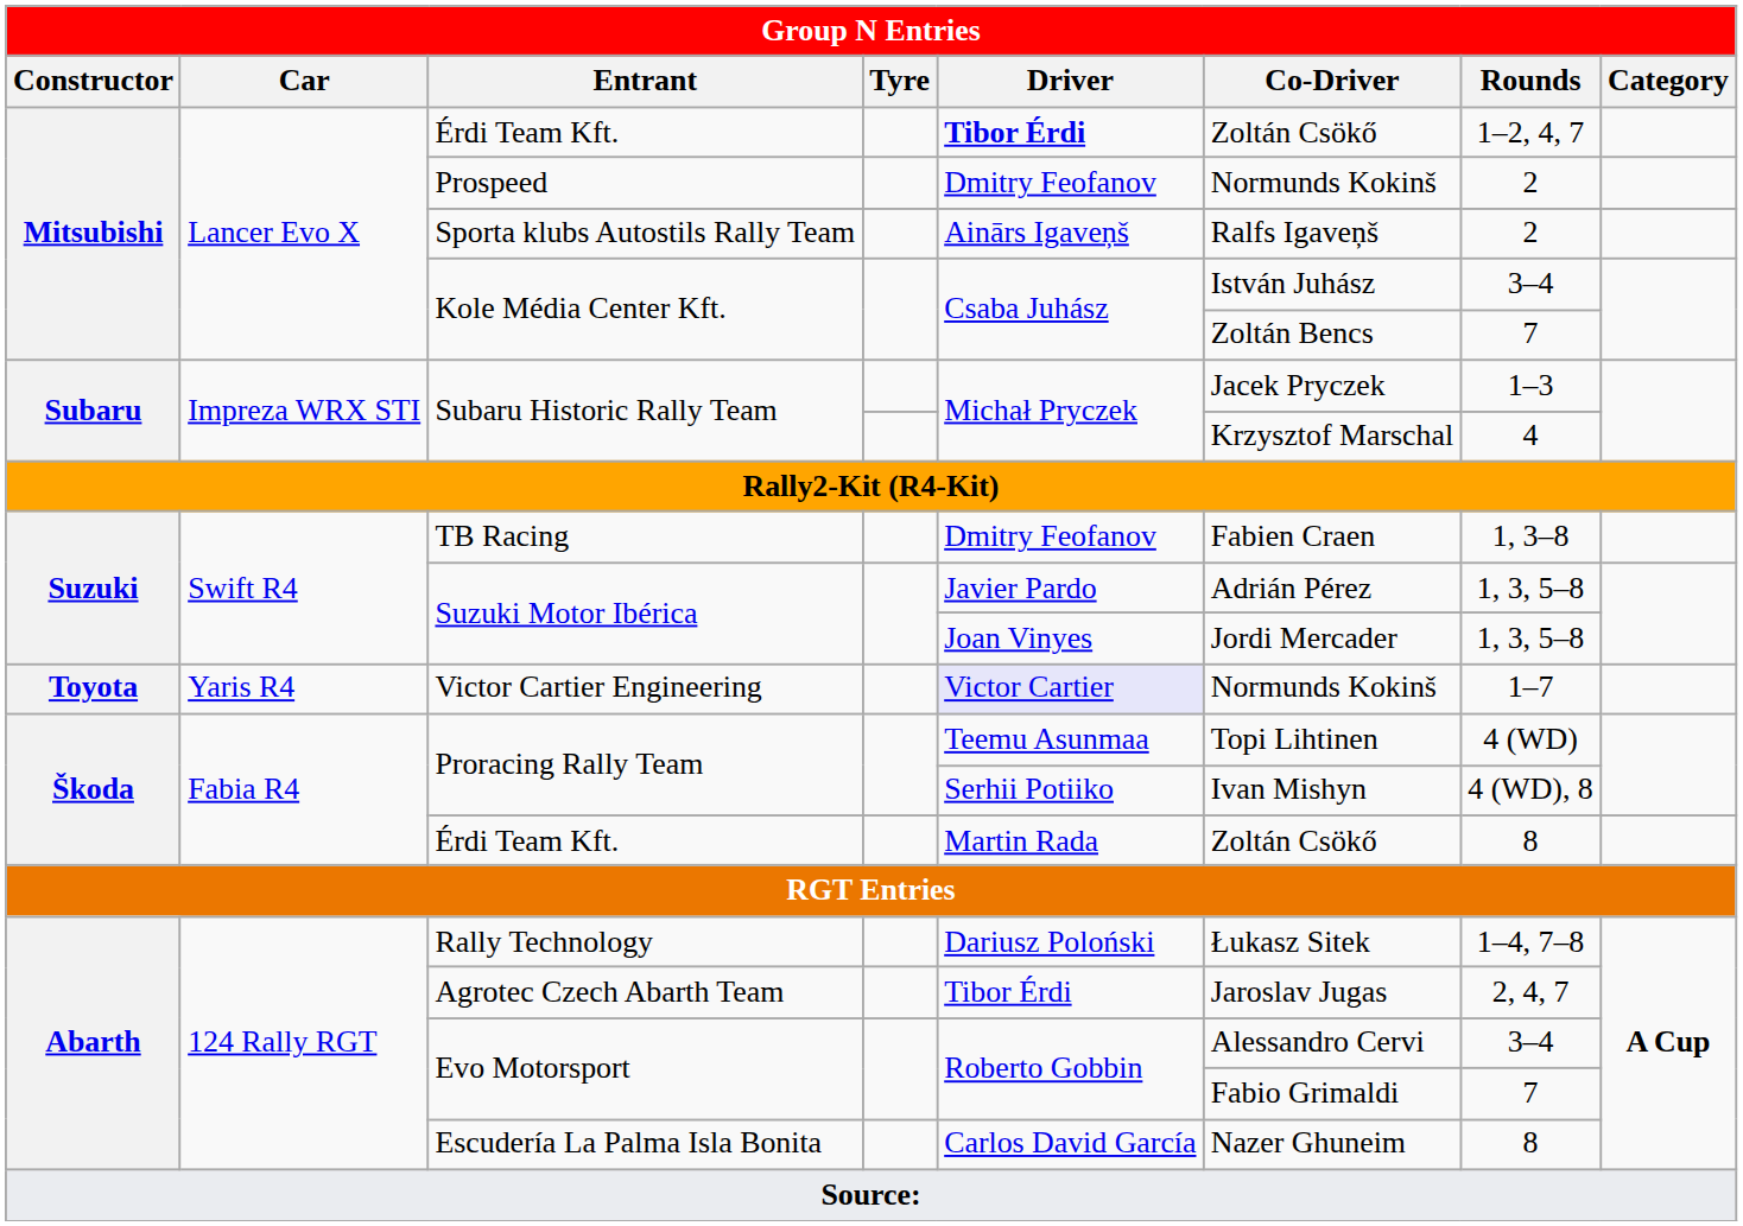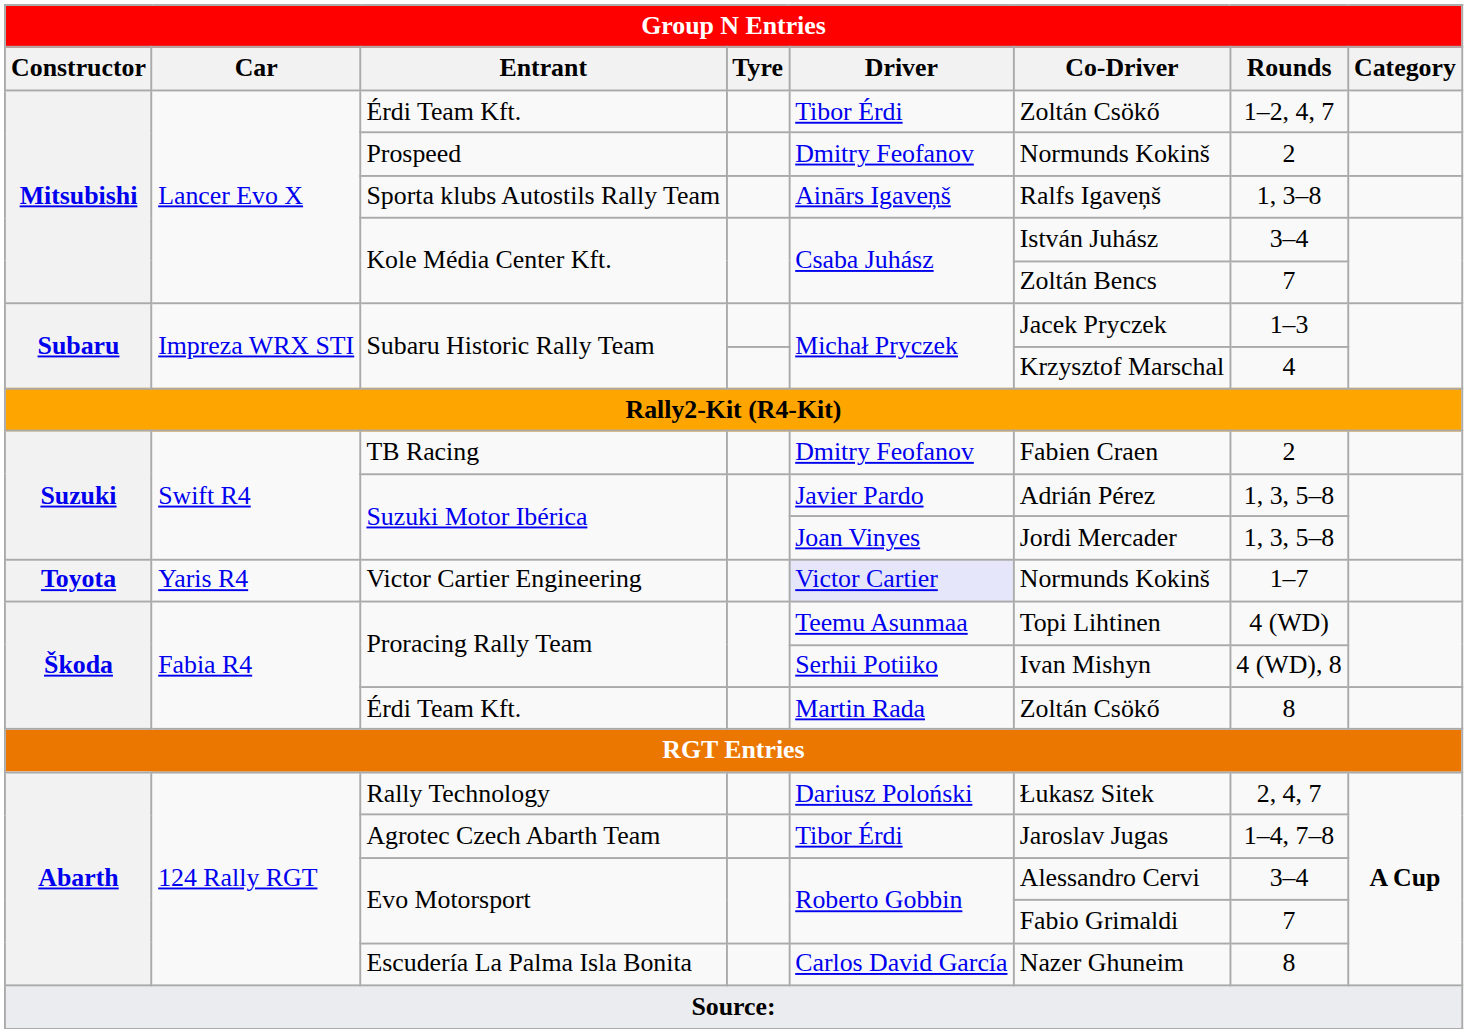Mitsubishi / Érdi Team Kft. | Group N Entries / Driver: bold -> normal
Sporta klubs Autostils Rally Team | Group N Entries / Rounds: 2 -> 1, 3–8
TB Racing | Group N Entries / Rounds: 1, 3–8 -> 2
Rally Technology | Group N Entries / Rounds: 1–4, 7–8 -> 2, 4, 7
Agrotec Czech Abarth Team | Group N Entries / Rounds: 2, 4, 7 -> 1–4, 7–8
